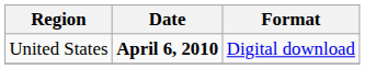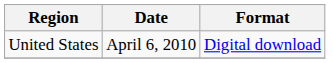United States | Date: bold -> normal
